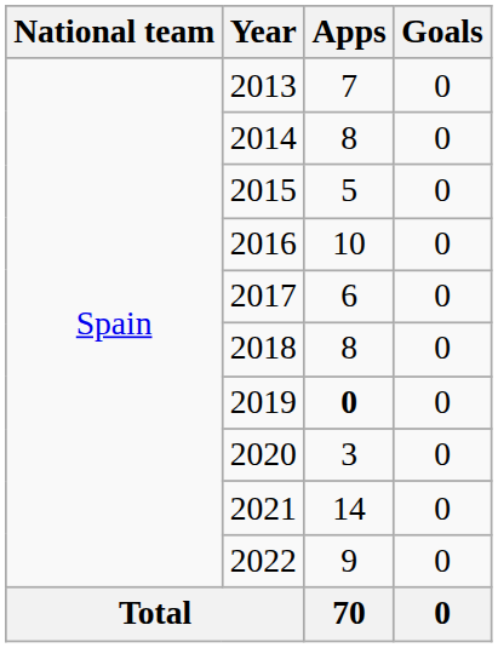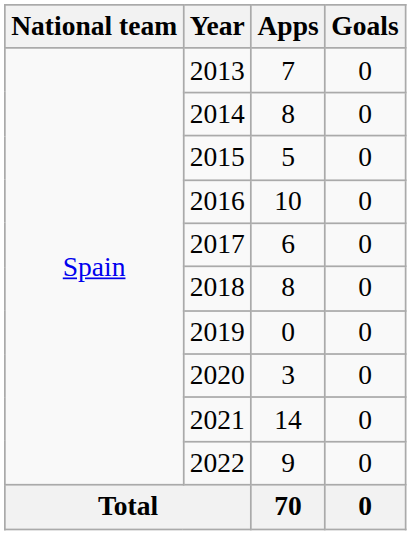2019 | Apps: bold -> normal
